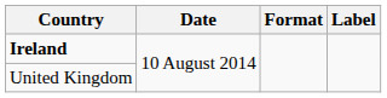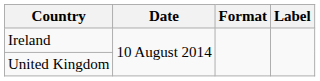Ireland | Country: bold -> normal
